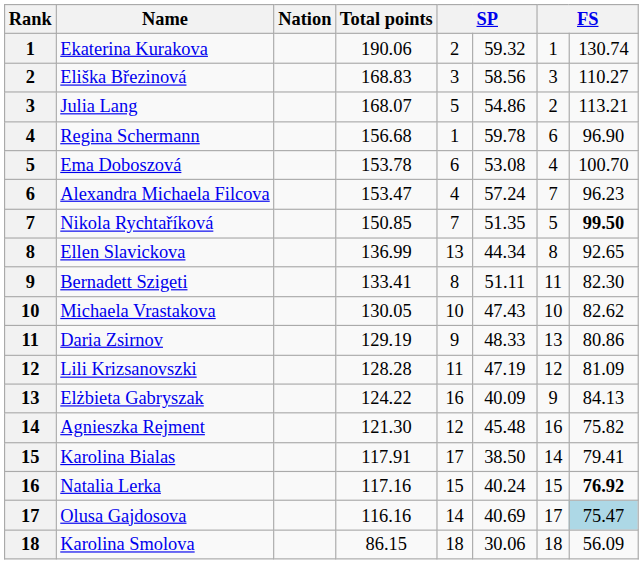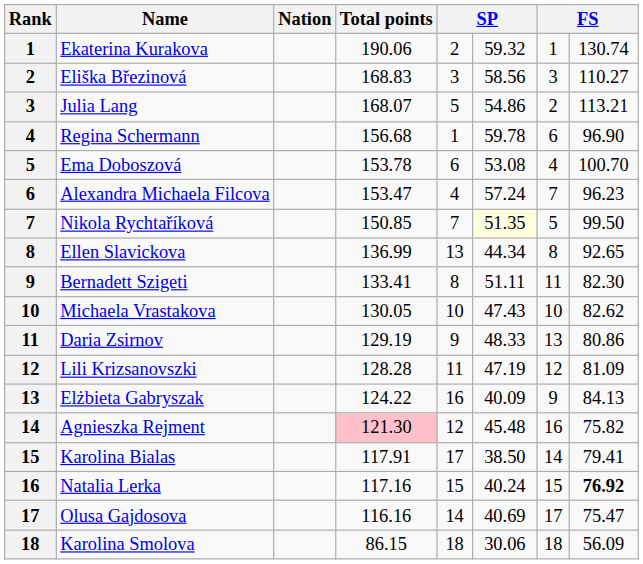Nikola Rychtaříková | column 6: no background -> lightyellow background
Nikola Rychtaříková | column 8: bold -> normal
Agnieszka Rejment | Total points: no background -> pink background
Olusa Gajdosova | column 8: lightblue background -> no background
